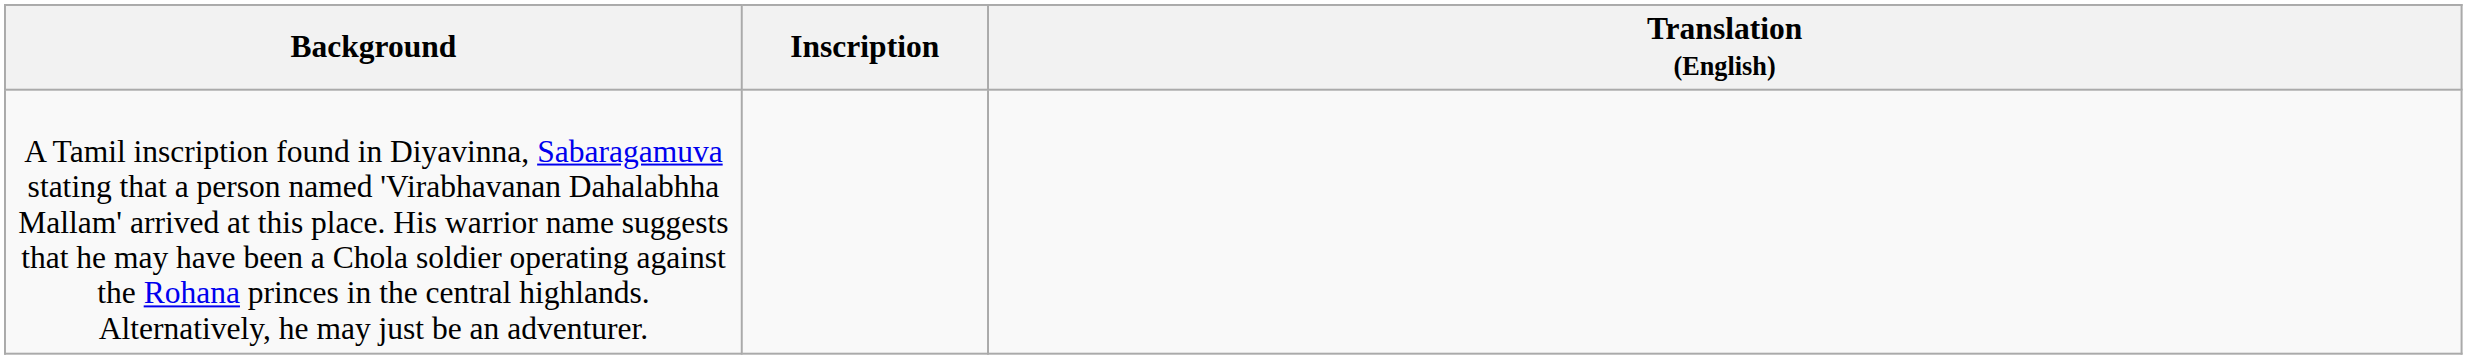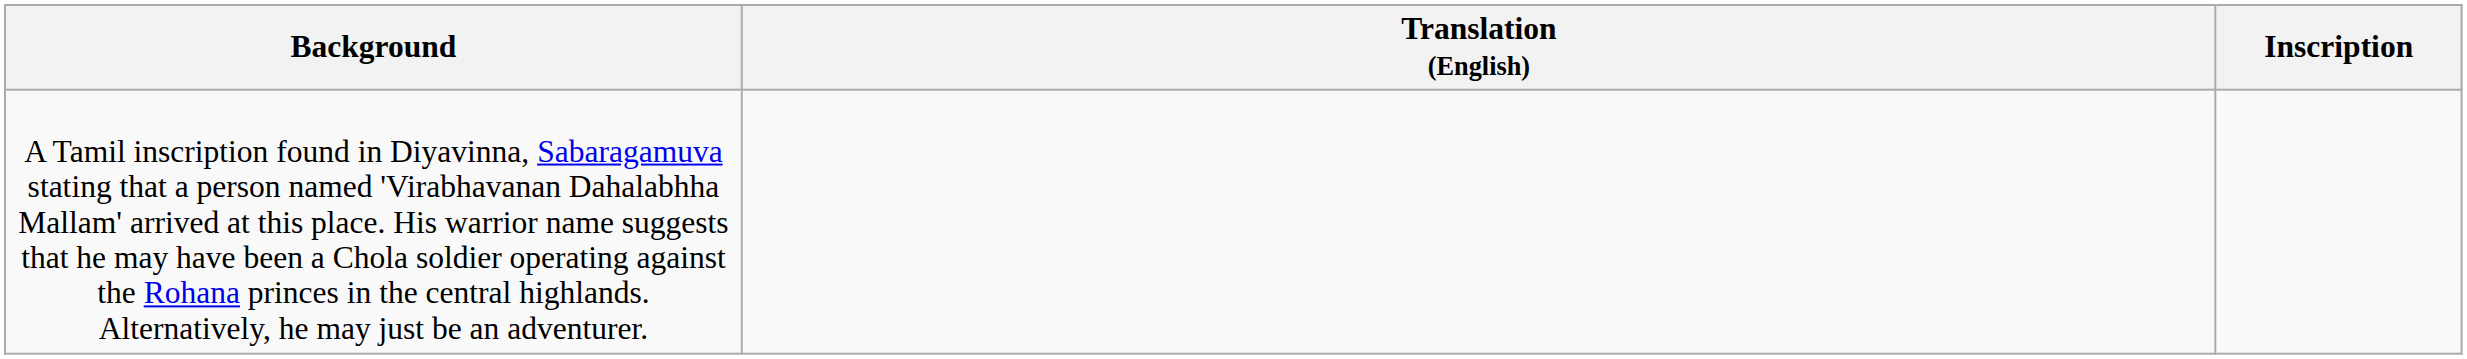columns swapped: Translation (English) <-> Inscription
